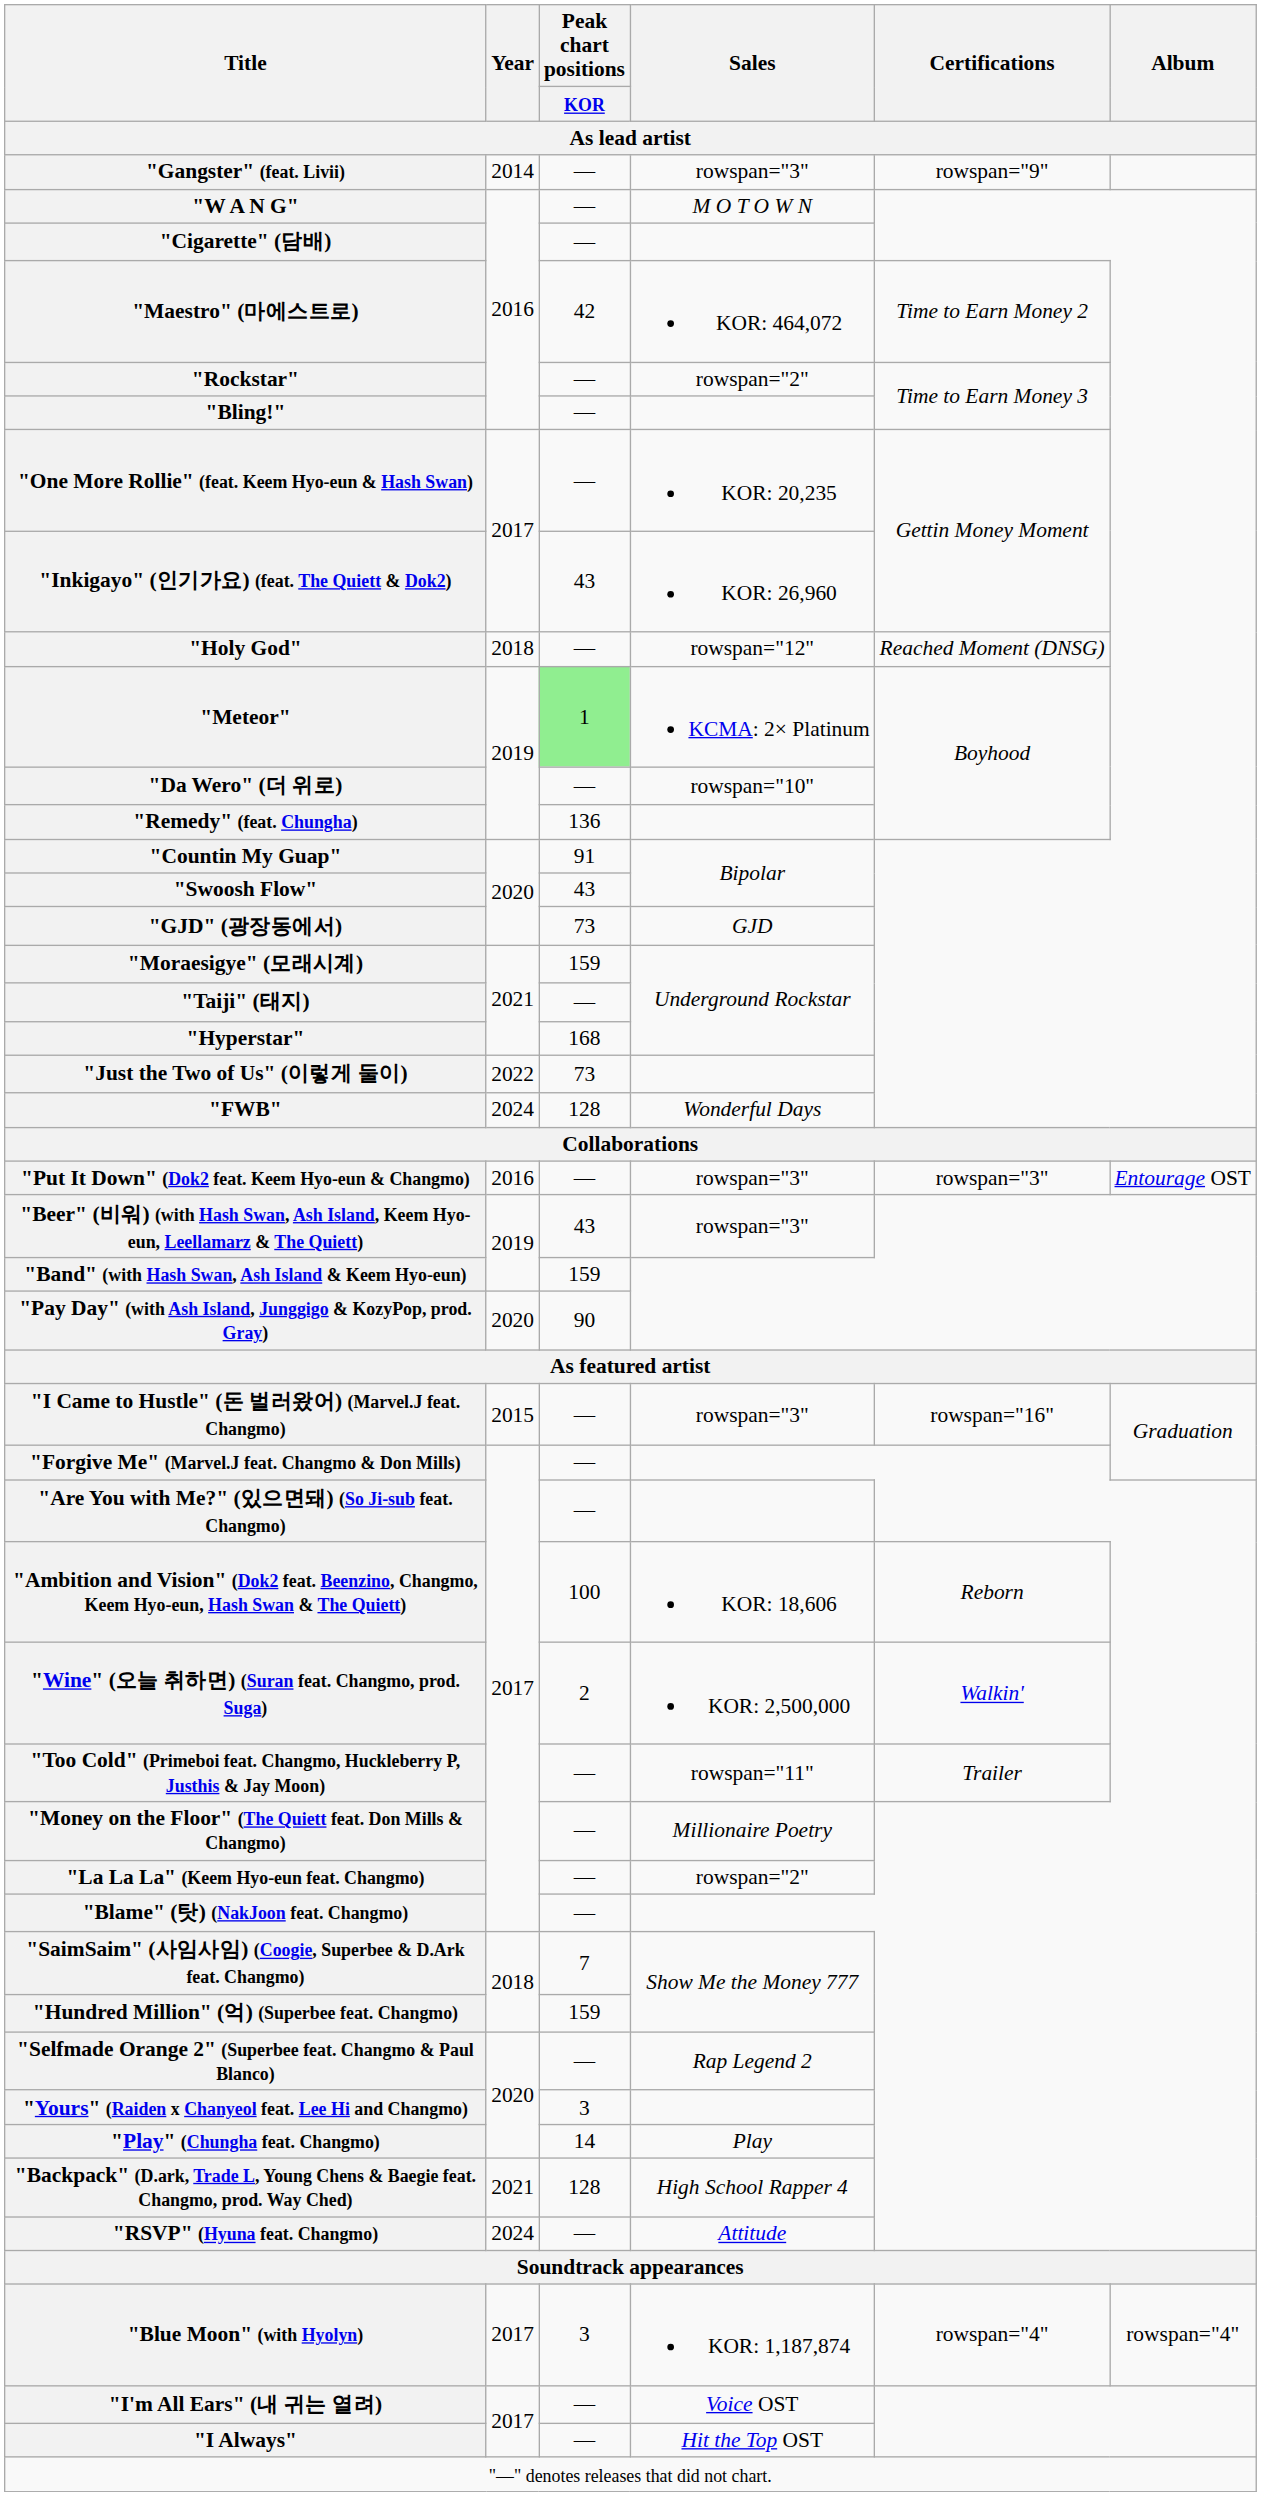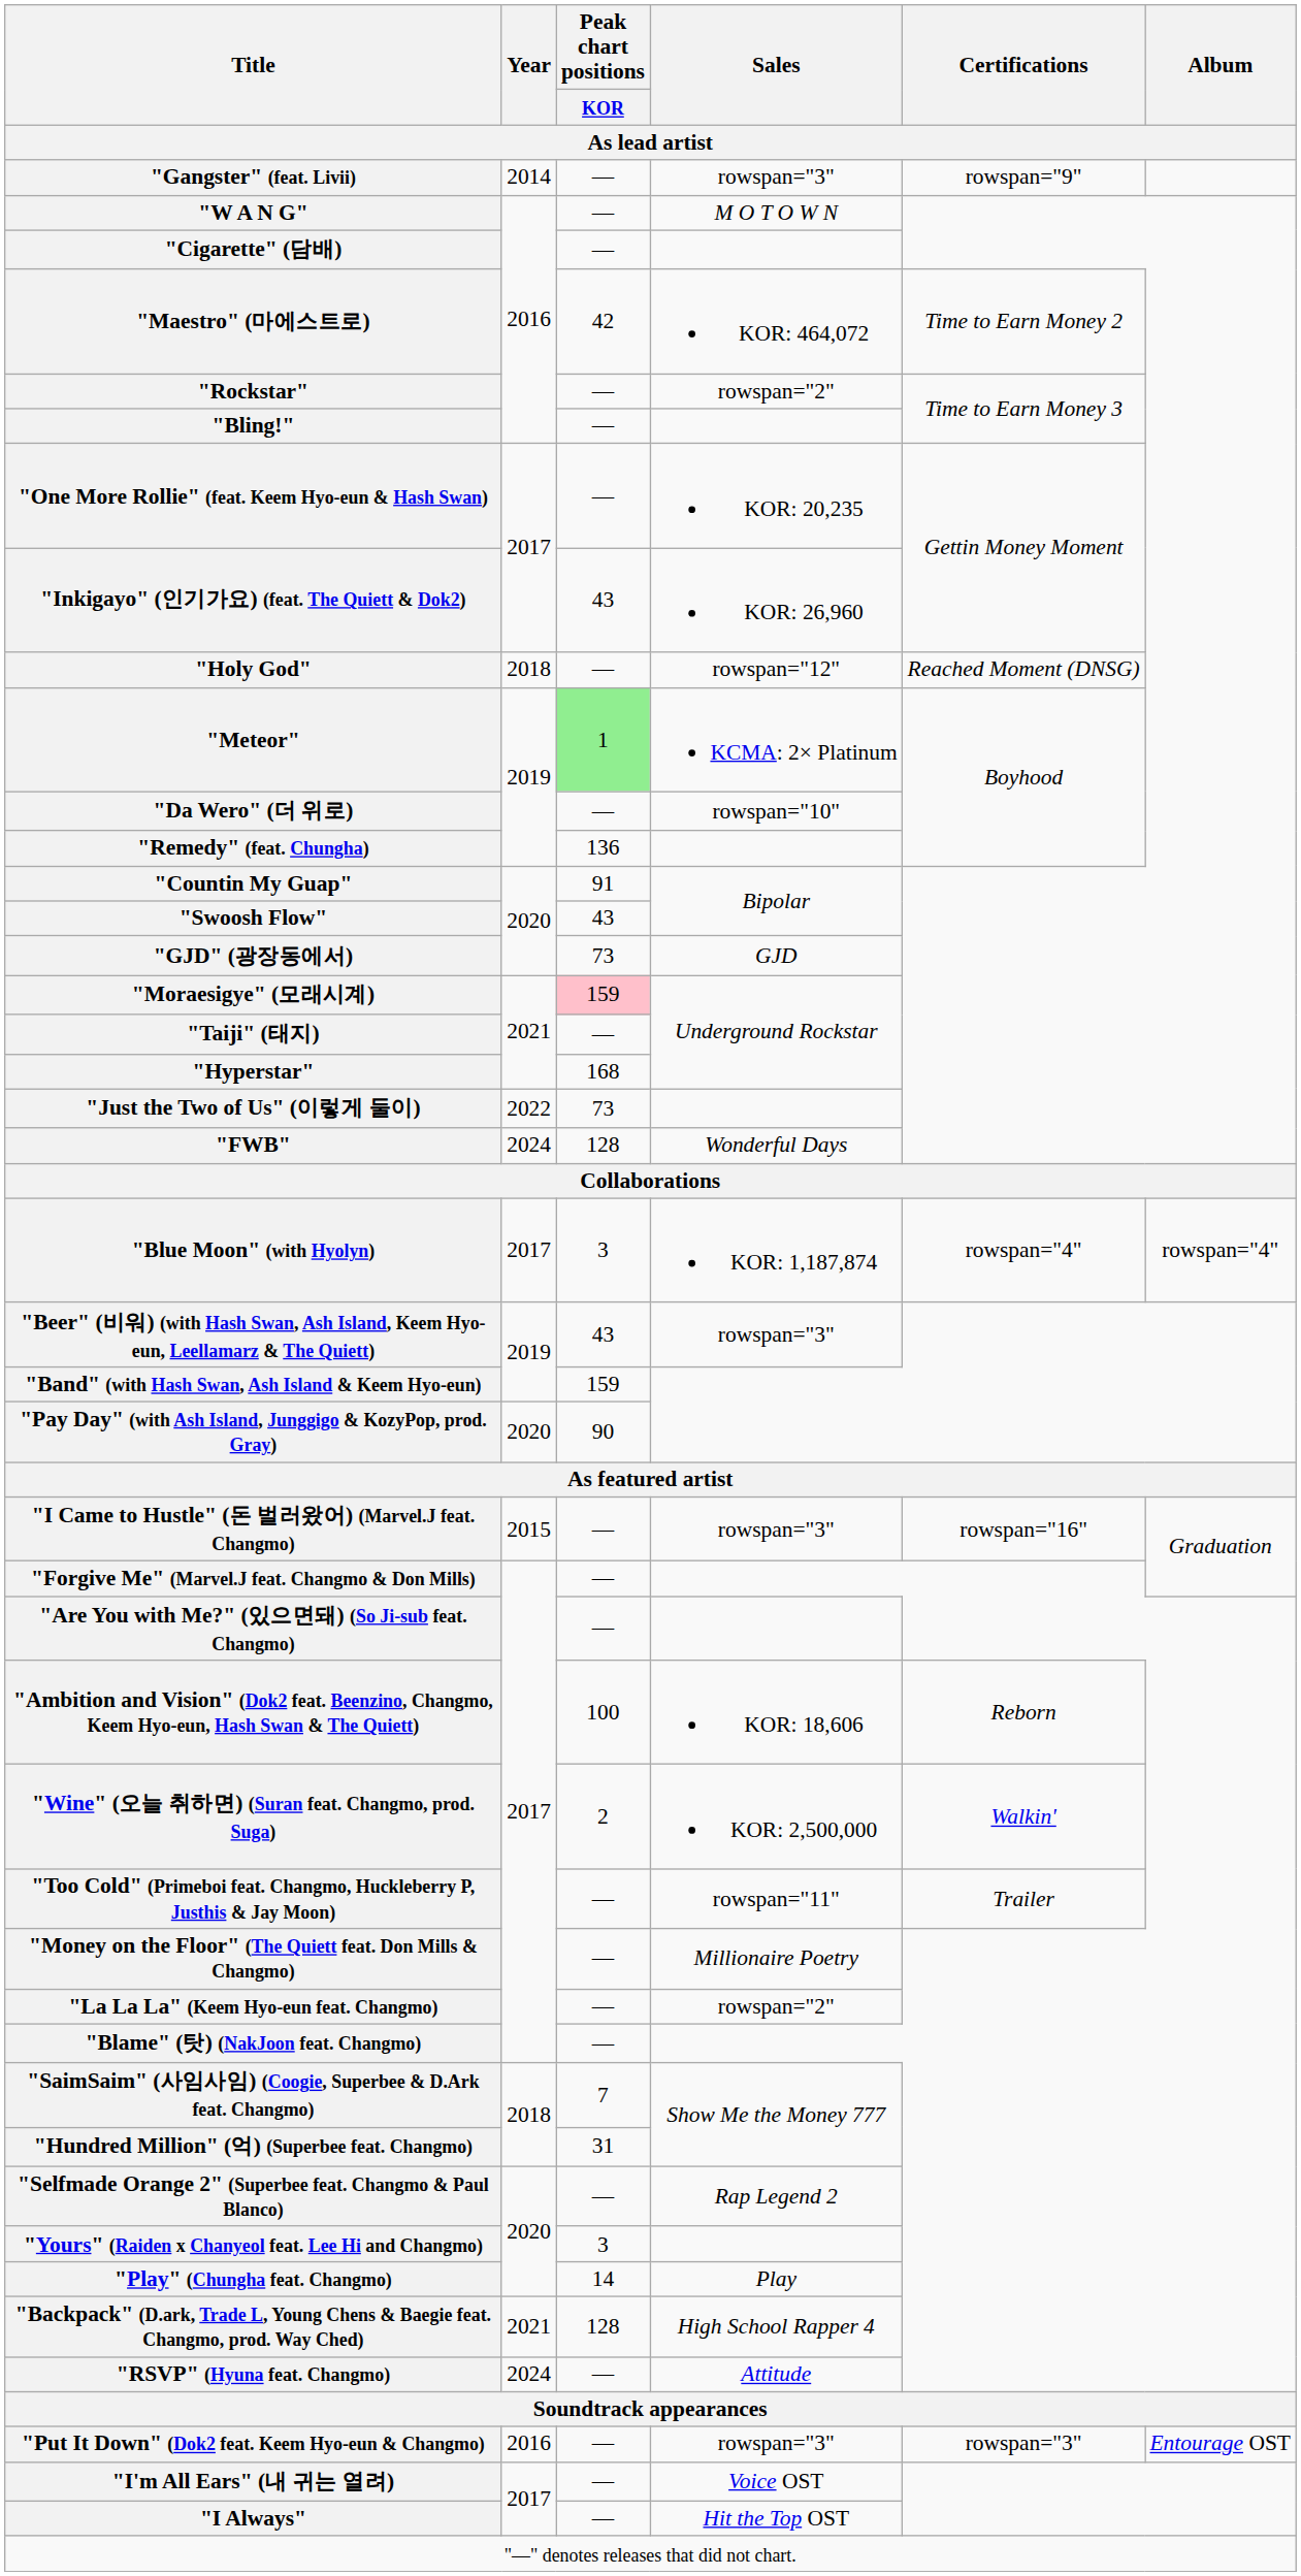"Moraesigye" (모래시계) | Peak chart positions / KOR: no background -> pink background
rows swapped: "Blue Moon" (with Hyolyn) <-> "Put It Down" (Dok2 feat. Keem Hyo-eun & Changmo)
"Hundred Million" (억) (Superbee feat. Changmo) | Peak chart positions / KOR: 159 -> 31
